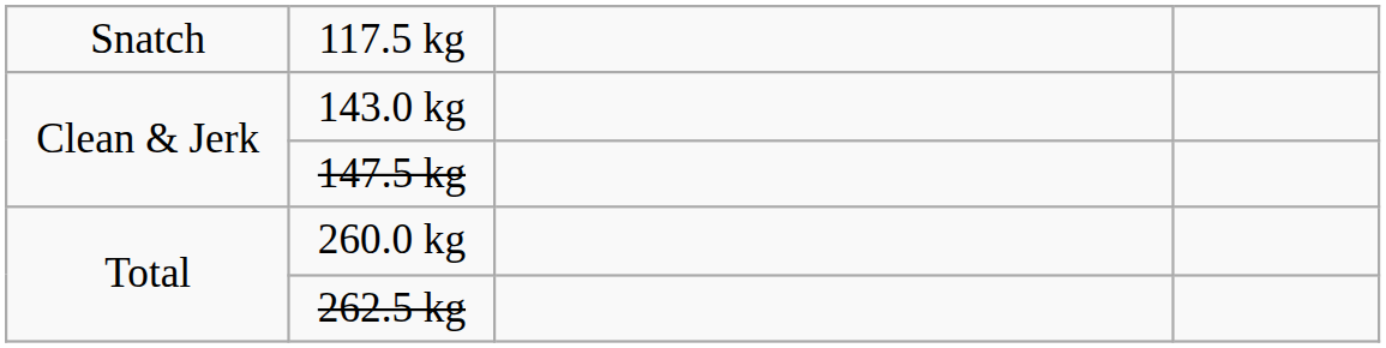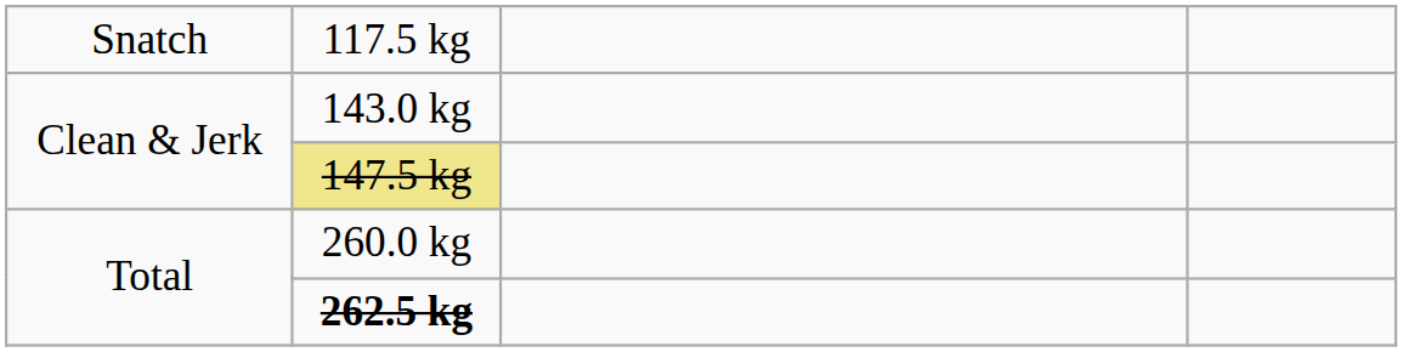147.5 kg | column 2: no background -> khaki background
262.5 kg | column 2: normal -> bold
